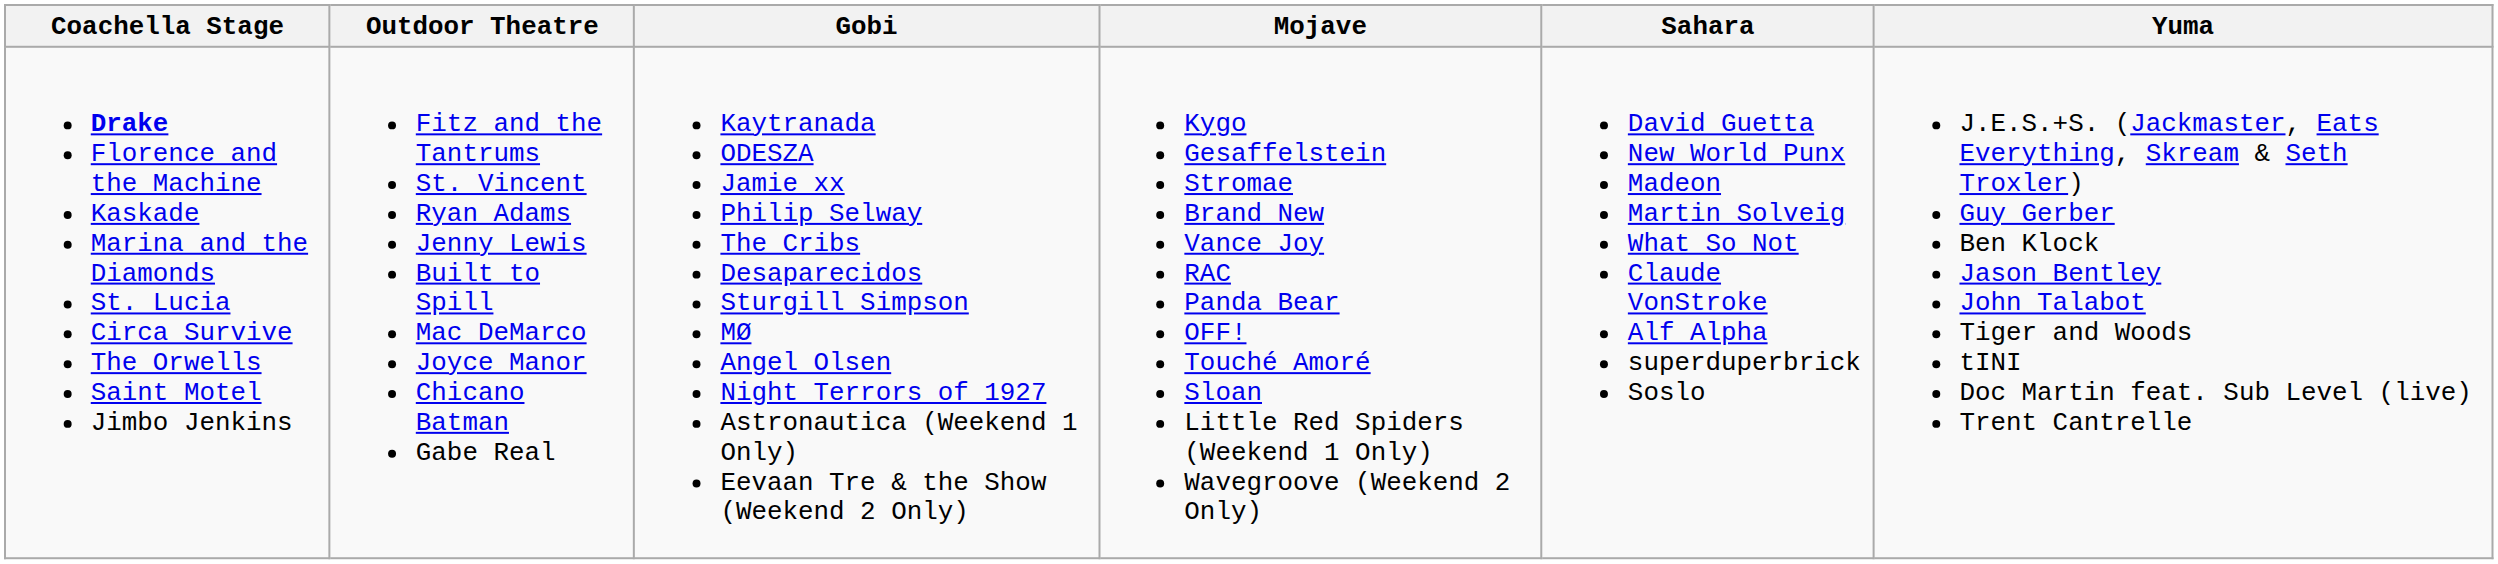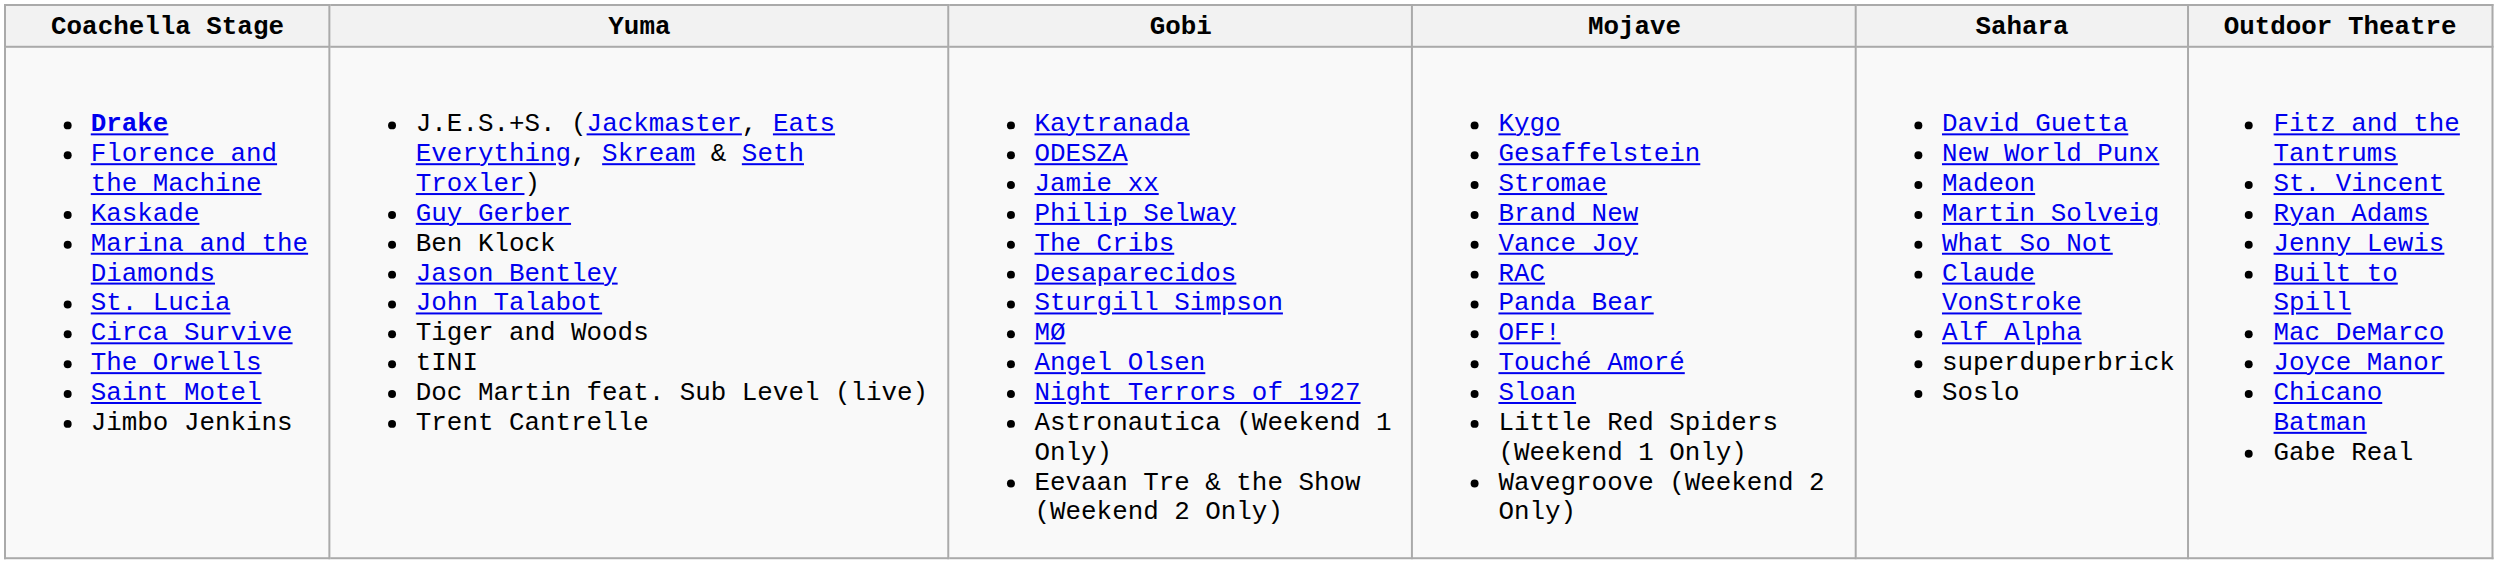columns swapped: Outdoor Theatre <-> Yuma
